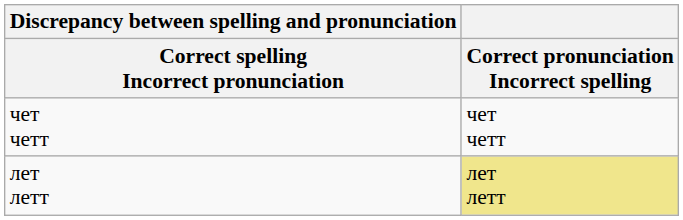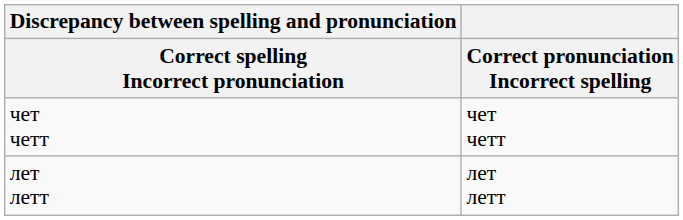row 4 | Correct pronunciation Incorrect spelling: khaki background -> no background
